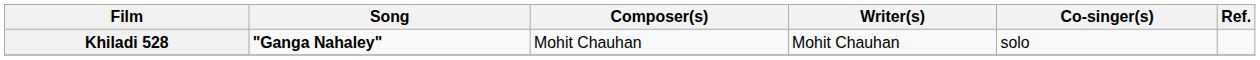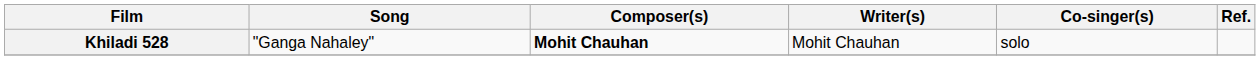Khiladi 528 | Song: bold -> normal
Khiladi 528 | Composer(s): normal -> bold
